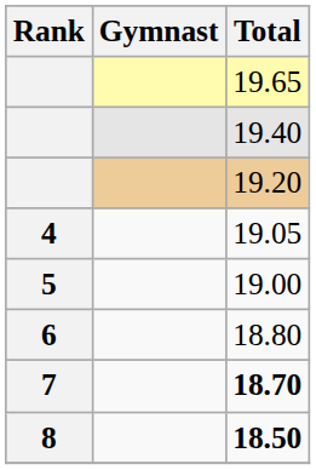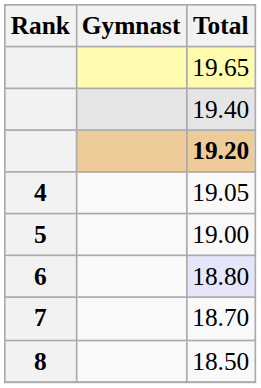19.20 | Total: normal -> bold
18.80 | Total: no background -> lavender background
18.70 | Total: bold -> normal
18.50 | Total: bold -> normal
